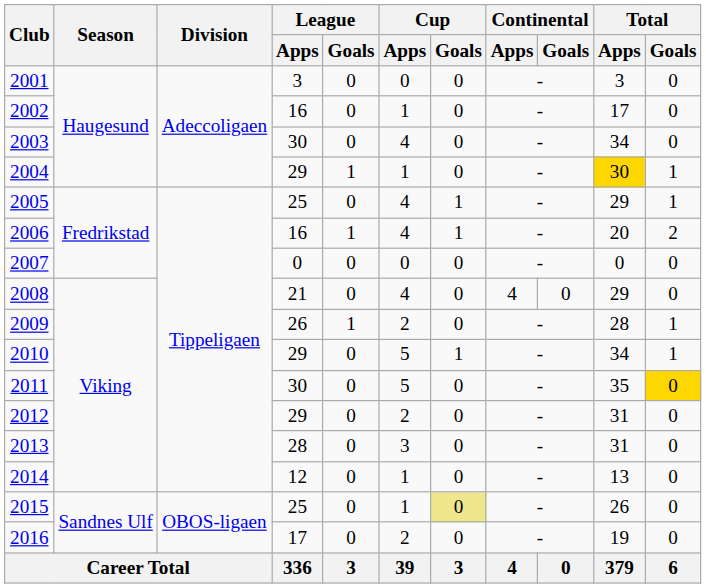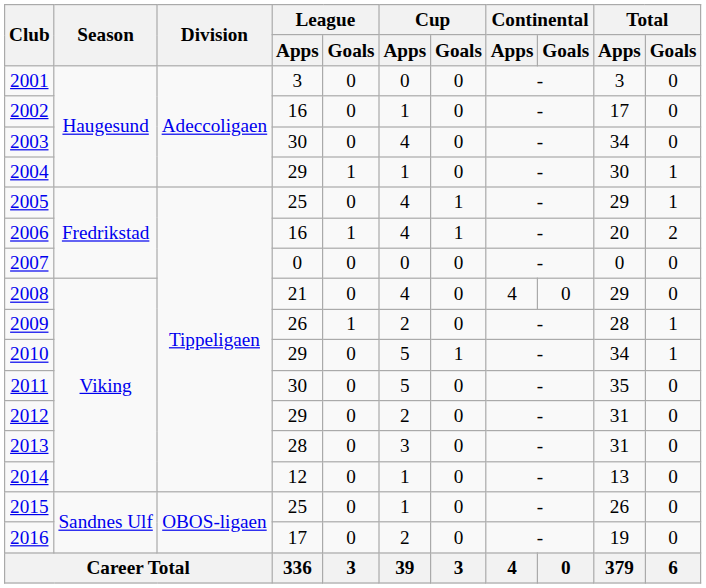2004 | Total / Apps: gold background -> no background
2011 | Total / Goals: gold background -> no background
2015 | Cup / Goals: khaki background -> no background
